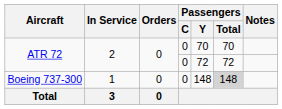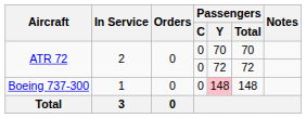Boeing 737-300 | Passengers / Y: no background -> pink background
Boeing 737-300 | Passengers / Total: lightgrey background -> no background
